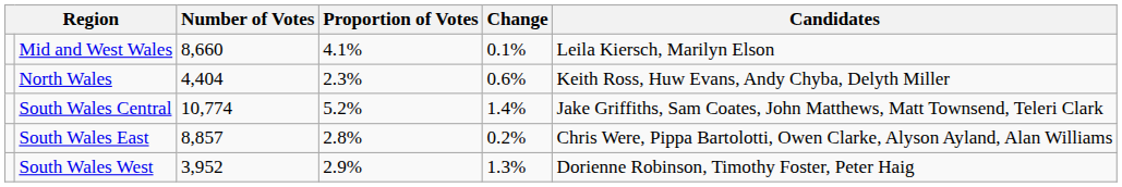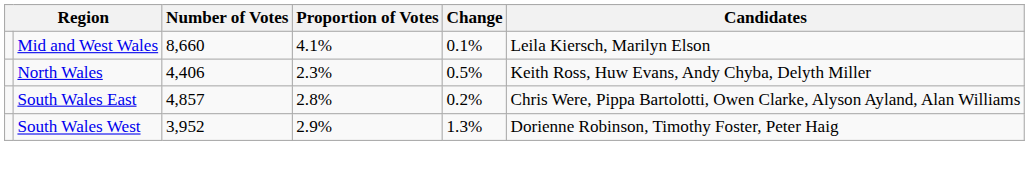North Wales | Number of Votes: 4,404 -> 4,406
North Wales | Change: 0.6% -> 0.5%
- row: South Wales Central | 10,774 | 5.2% | 1.4% | Jake Griffiths, Sam Coates, John Matthews, Matt Townsend, Teleri Clark
South Wales East | Number of Votes: 8,857 -> 4,857
